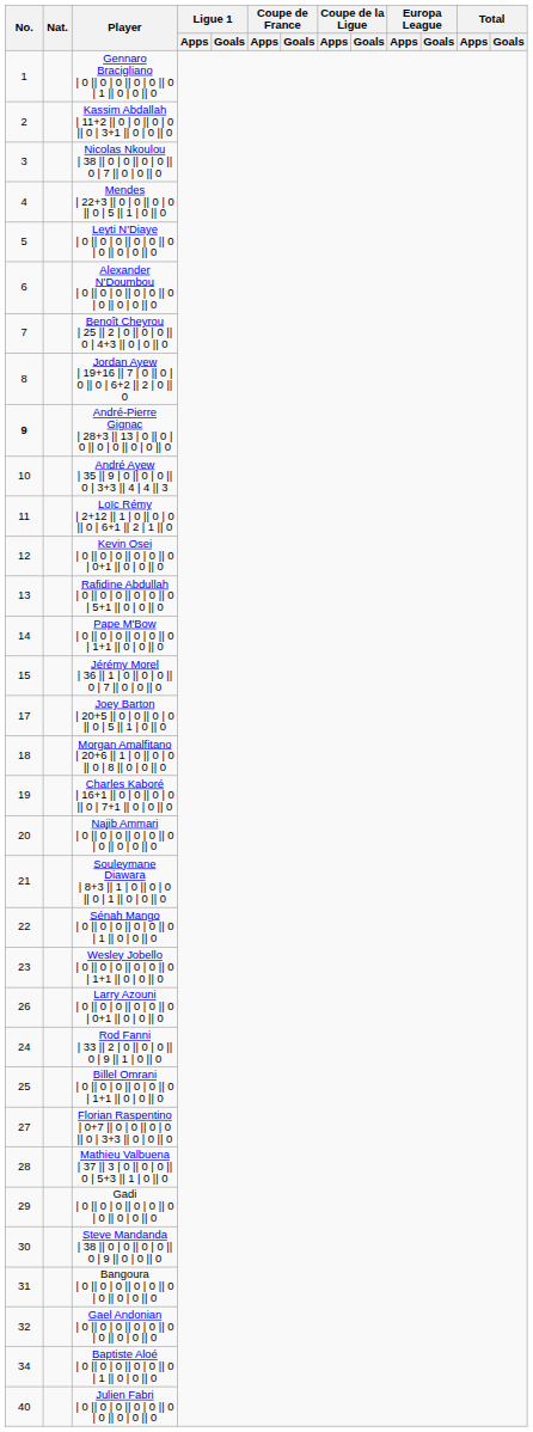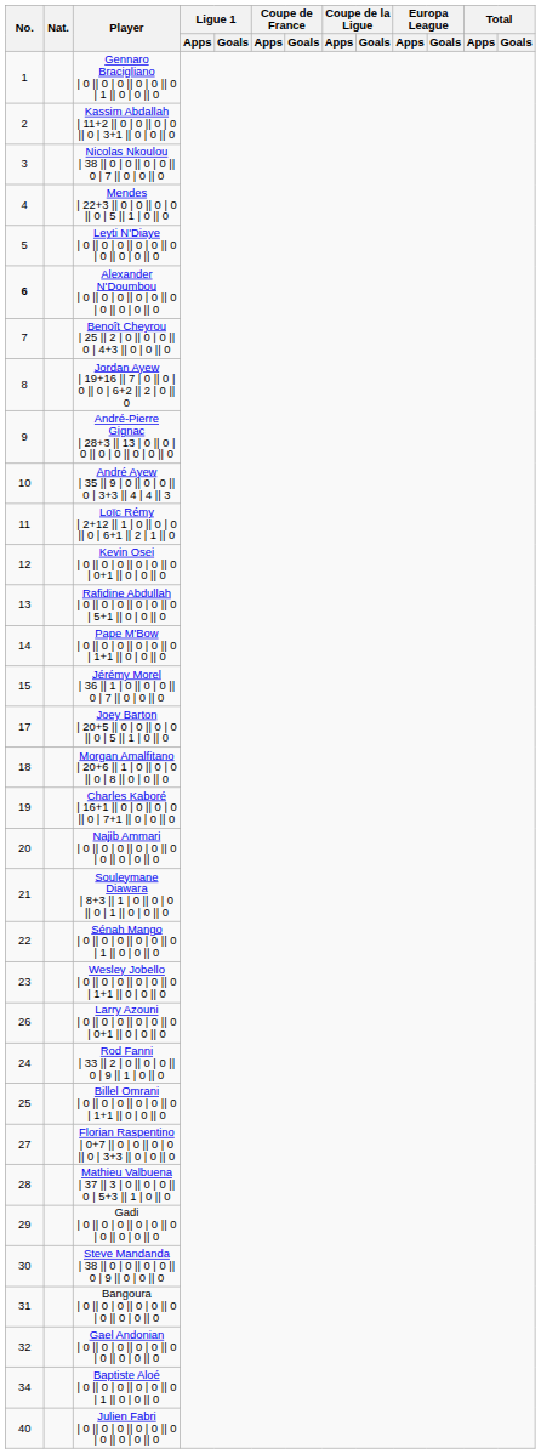row 8 | No.: normal -> bold
row 11 | No.: bold -> normal
